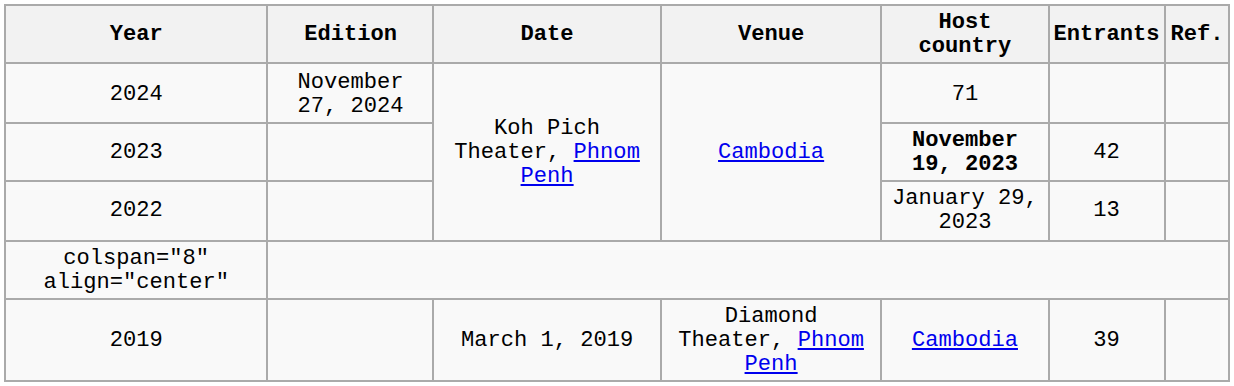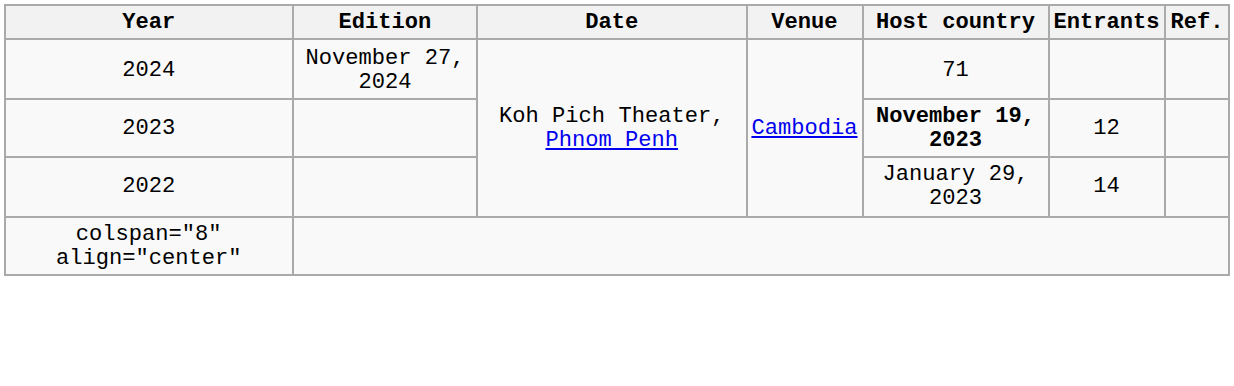2023 | Entrants: 42 -> 12
2022 | Entrants: 13 -> 14
- row: 2019 | March 1, 2019 | Diamond Theater, Phnom Penh | Cambodia | 39
